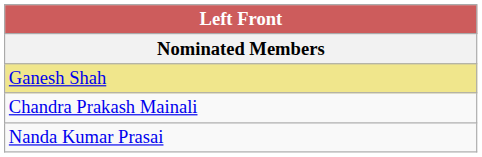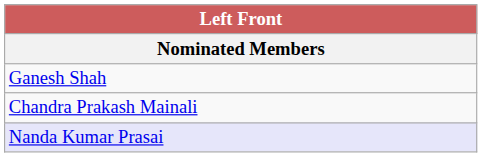Ganesh Shah | Nominated Members: khaki background -> no background
Nanda Kumar Prasai | Nominated Members: no background -> lavender background
